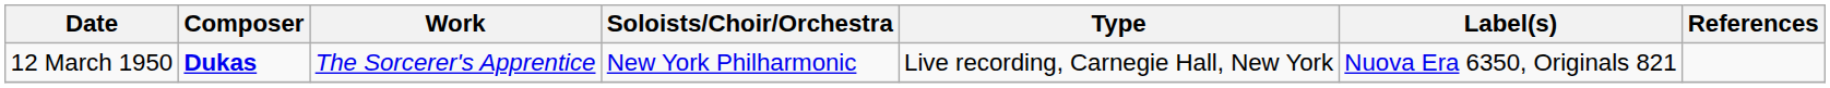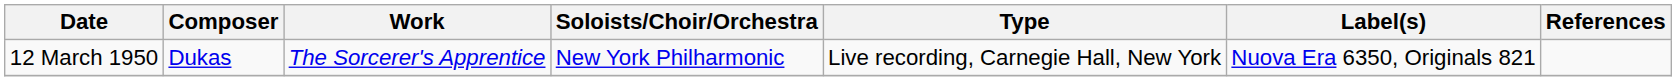12 March 1950 | Composer: bold -> normal
